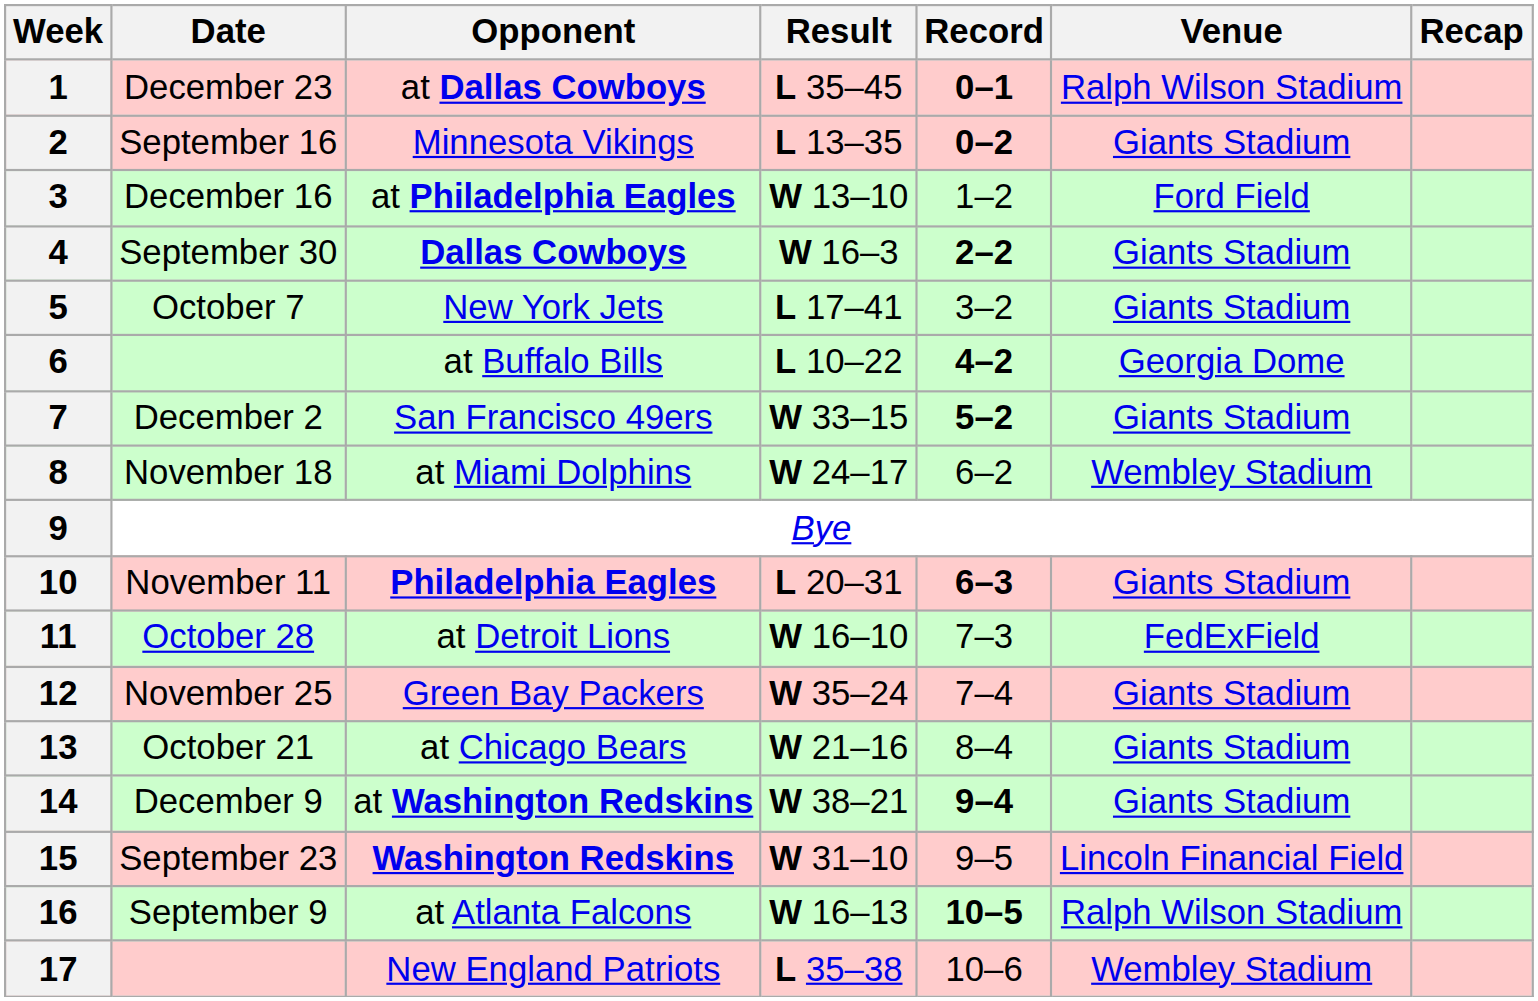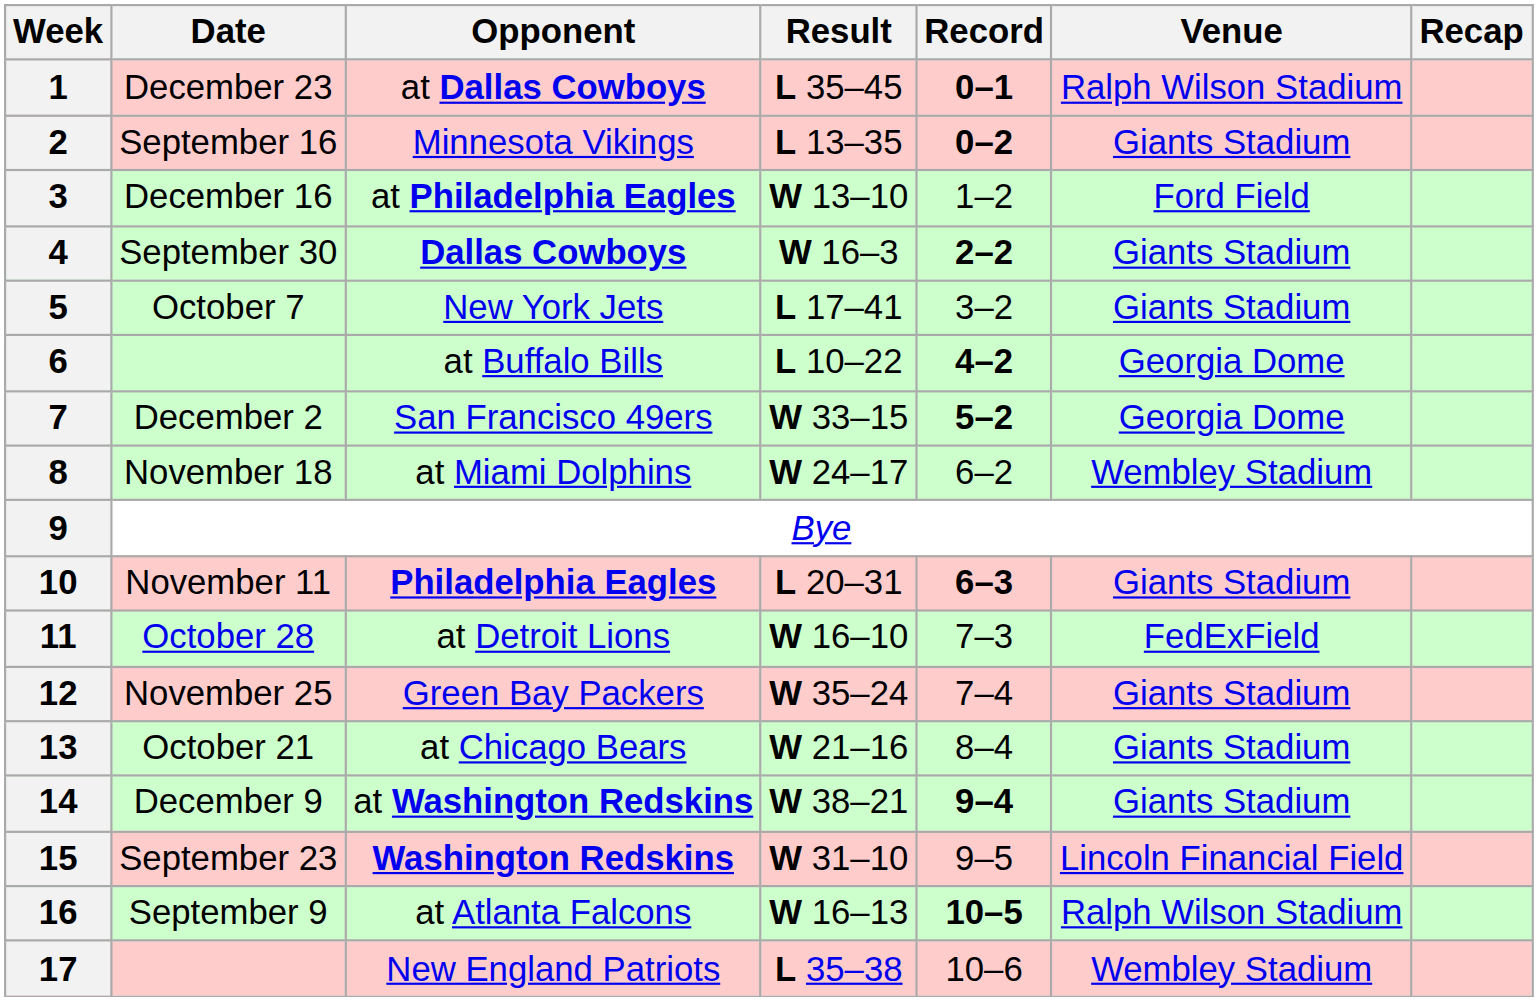7 | Venue: Giants Stadium -> Georgia Dome
